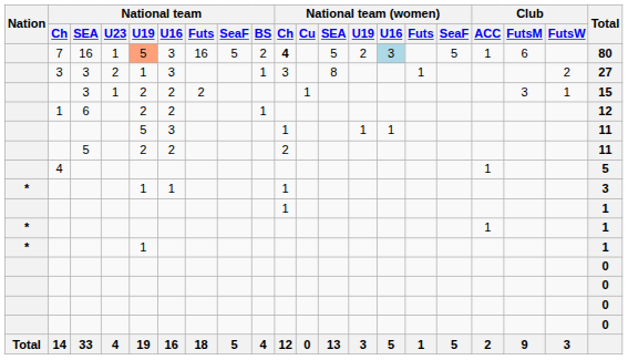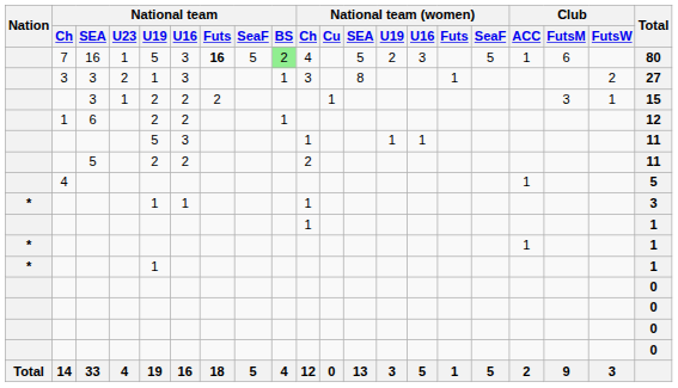7 | National team / U19: lightsalmon background -> no background
7 | National team / Futs: normal -> bold
7 | National team / BS: no background -> lightgreen background
7 | National team (women) / Ch: bold -> normal
7 | National team (women) / U16: lightblue background -> no background
